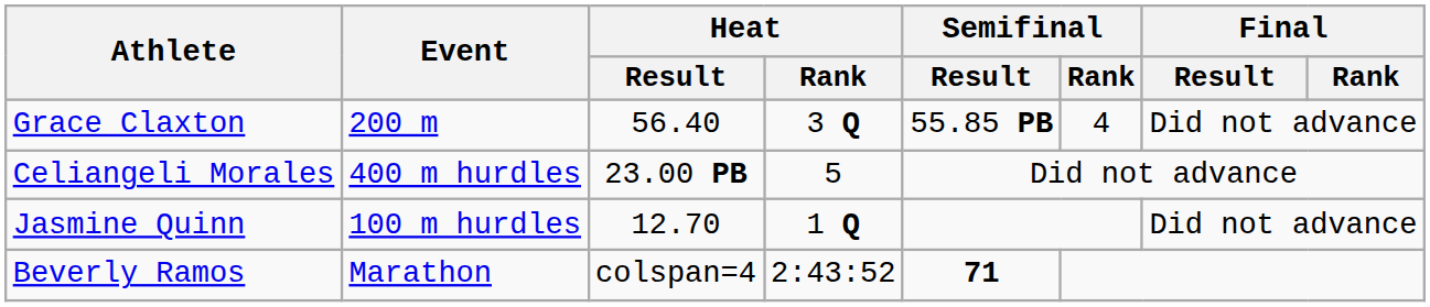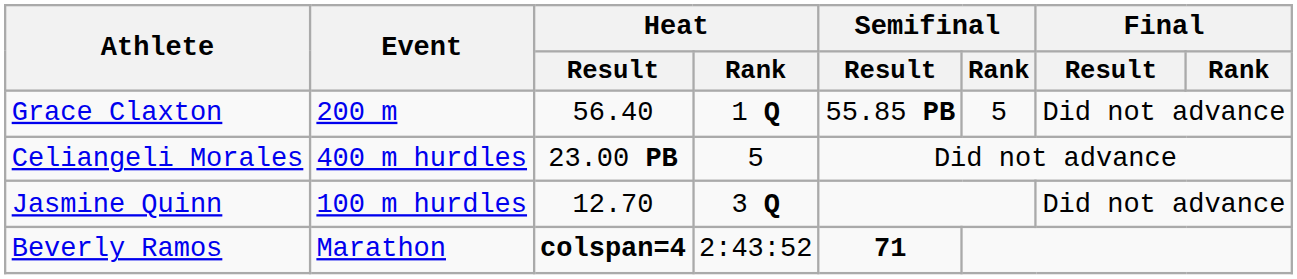Grace Claxton | Heat / Rank: 3 Q -> 1 Q
Grace Claxton | Semifinal / Rank: 4 -> 5
Jasmine Quinn | Heat / Rank: 1 Q -> 3 Q
Beverly Ramos | Heat / Result: normal -> bold
